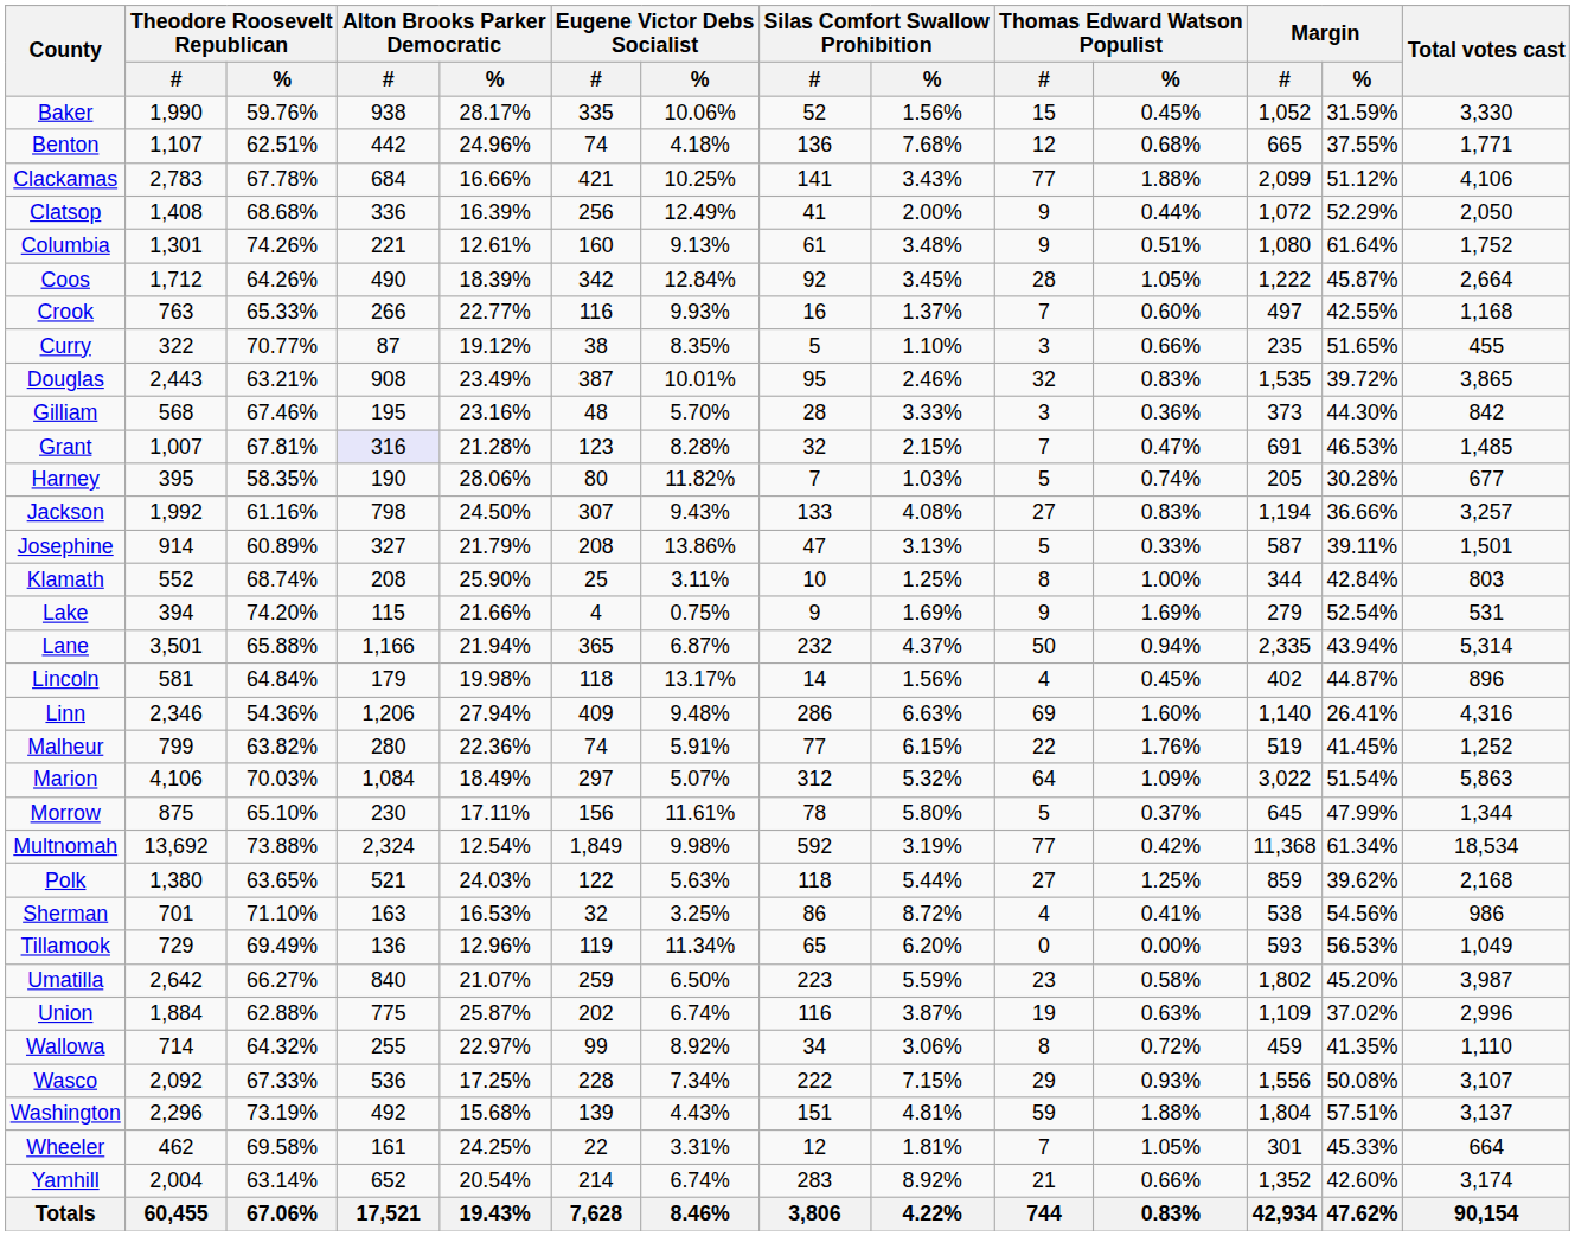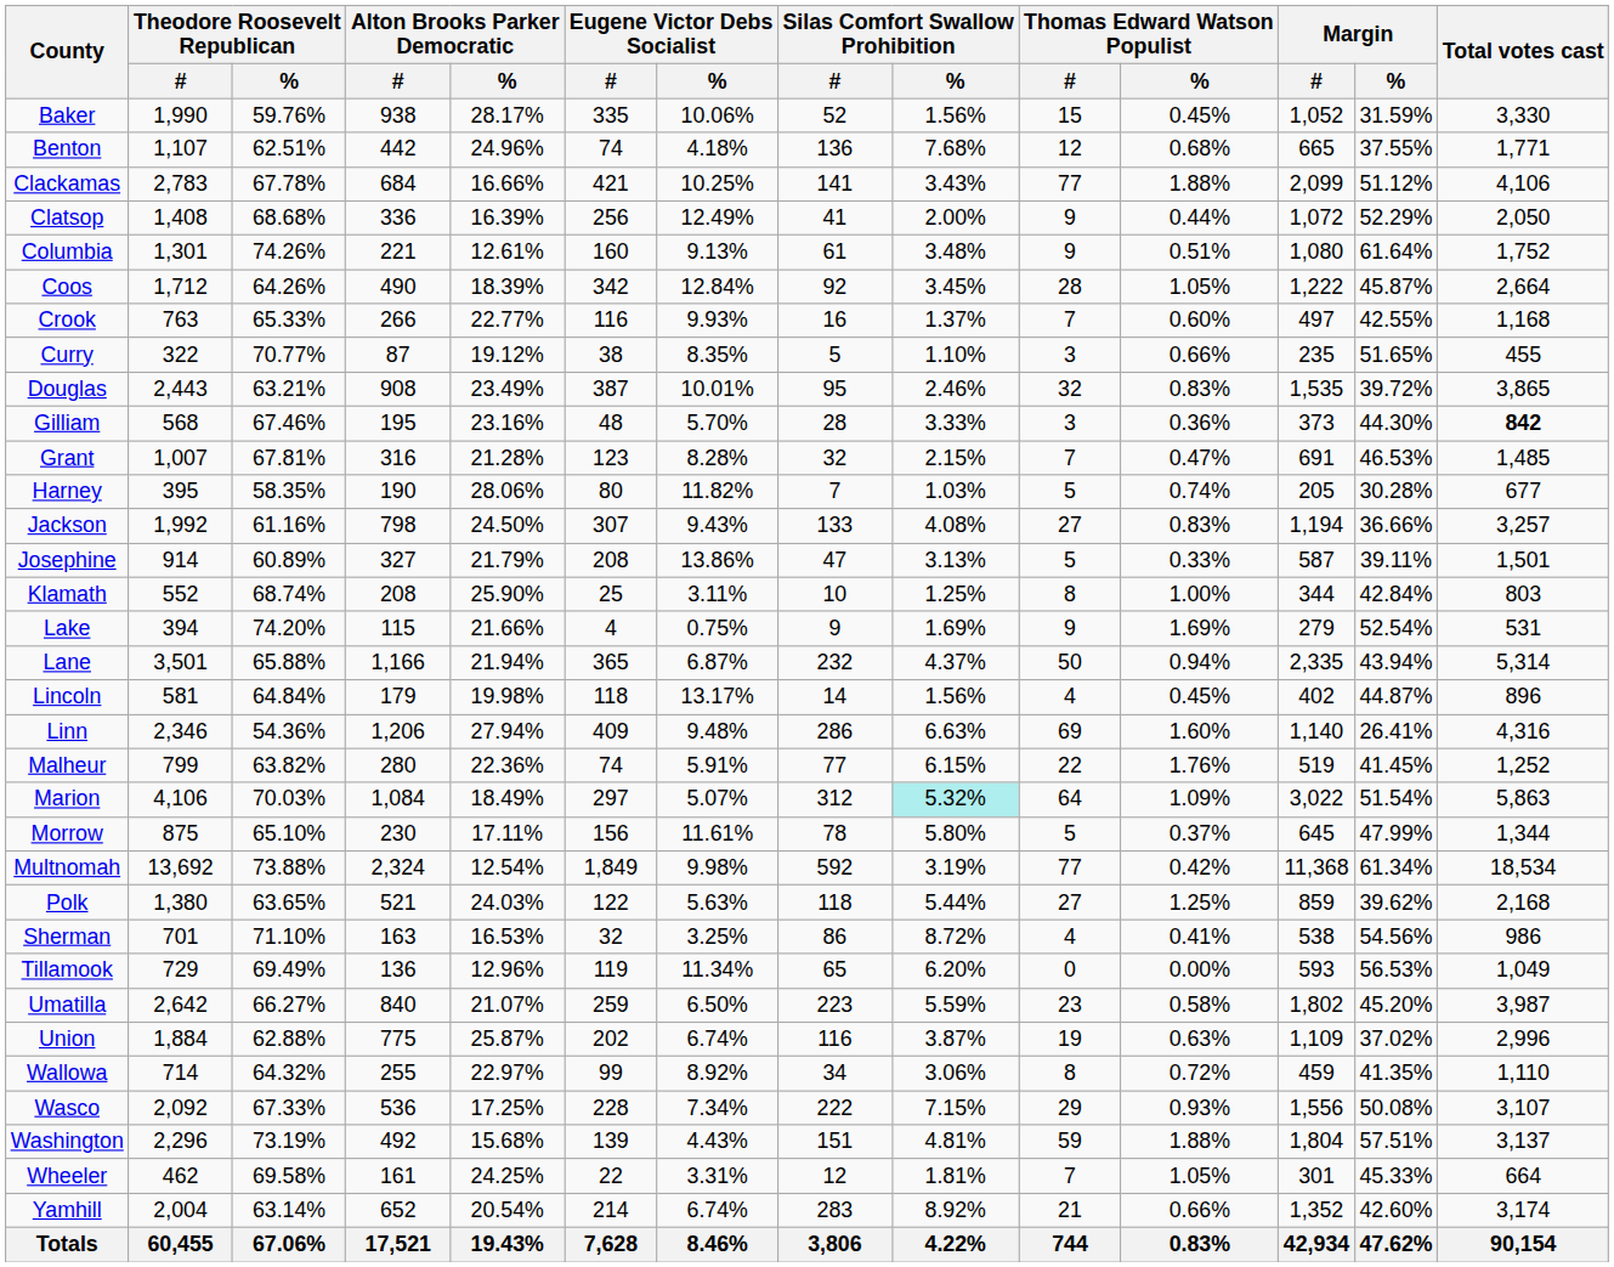Gilliam | Total votes cast: normal -> bold
Grant | Alton Brooks Parker Democratic / #: lavender background -> no background
Marion | Silas Comfort Swallow Prohibition / %: no background -> paleturquoise background
